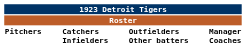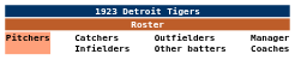Pitchers | column 1: no background -> lightsalmon background
